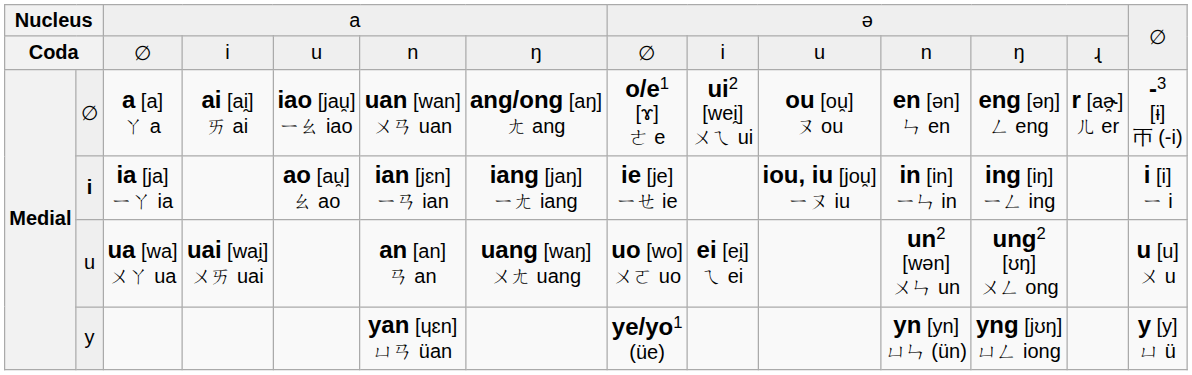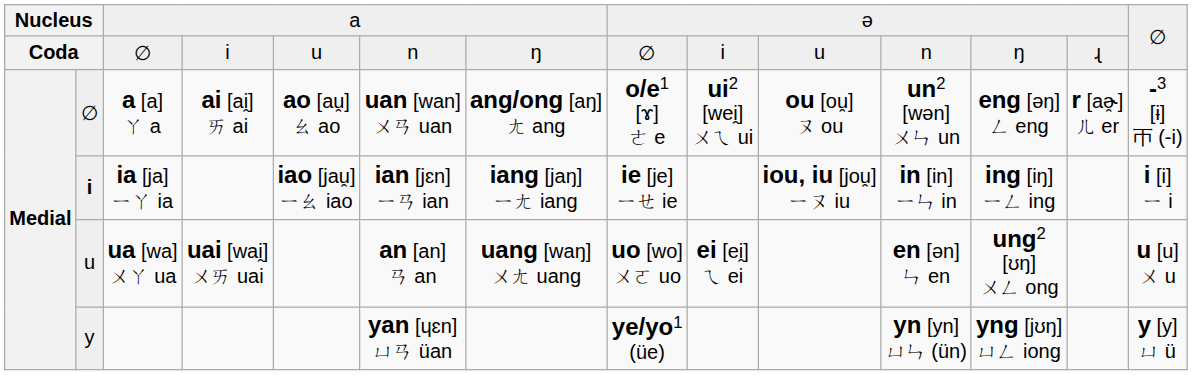a [a] ㄚ a | column 5: iao [jau̯] ㄧㄠ iao -> ao [au̯] ㄠ ao
a [a] ㄚ a | column 11: en [ən] ㄣ en -> un2 [wən] ㄨㄣ un
ia [ja] ㄧㄚ ia | column 5: ao [au̯] ㄠ ao -> iao [jau̯] ㄧㄠ iao
ua [wa] ㄨㄚ ua | column 11: un2 [wən] ㄨㄣ un -> en [ən] ㄣ en
